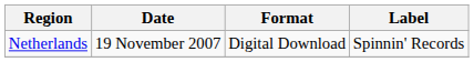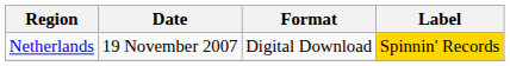Netherlands | Label: no background -> gold background
